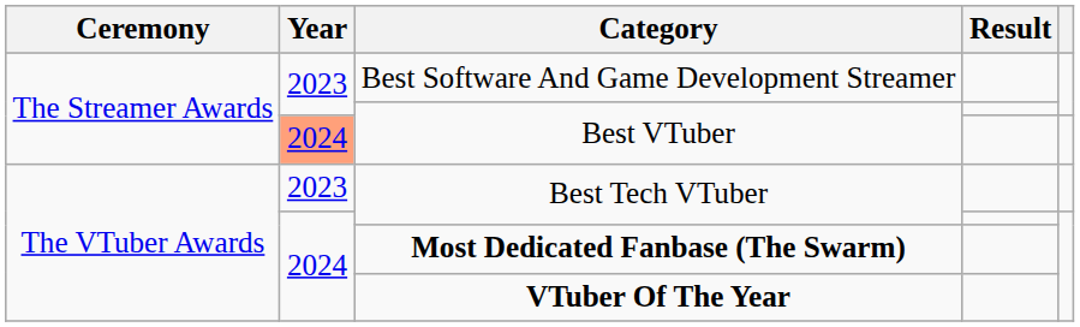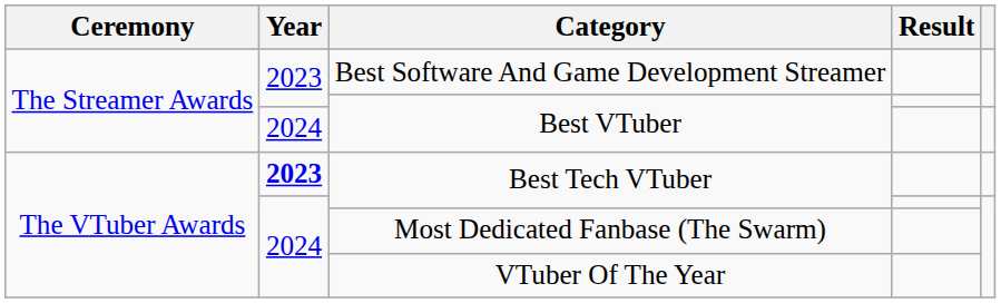2024 / Best VTuber | Year: lightsalmon background -> no background
2023 / Best Tech VTuber | Year: normal -> bold
Most Dedicated Fanbase (The Swarm) | Category: bold -> normal
VTuber Of The Year | Category: bold -> normal
